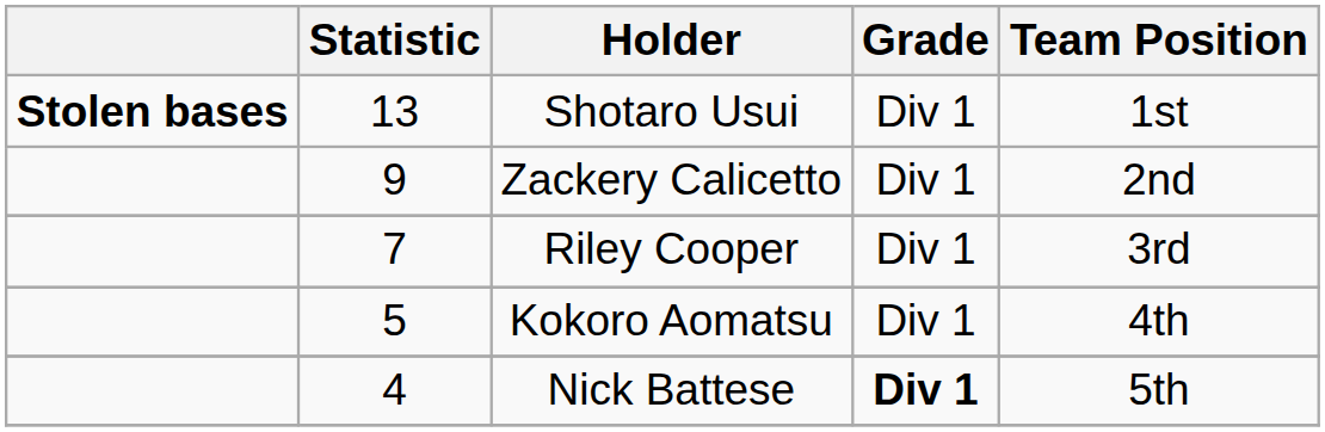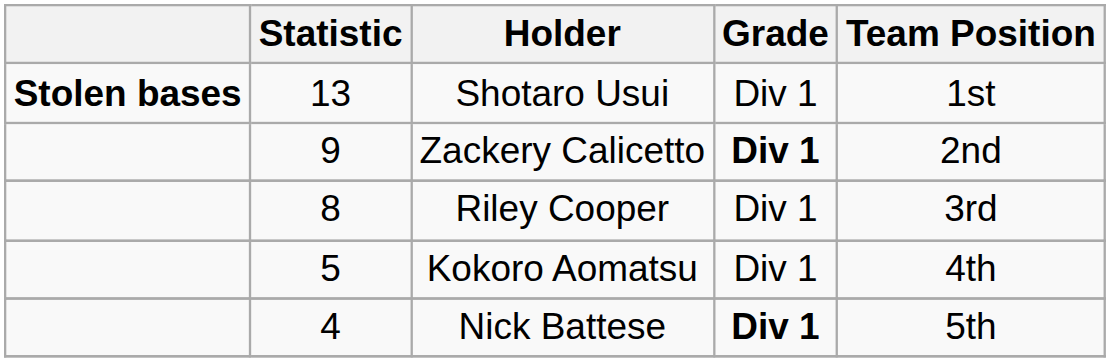Zackery Calicetto | Grade: normal -> bold
Riley Cooper | Statistic: 7 -> 8
